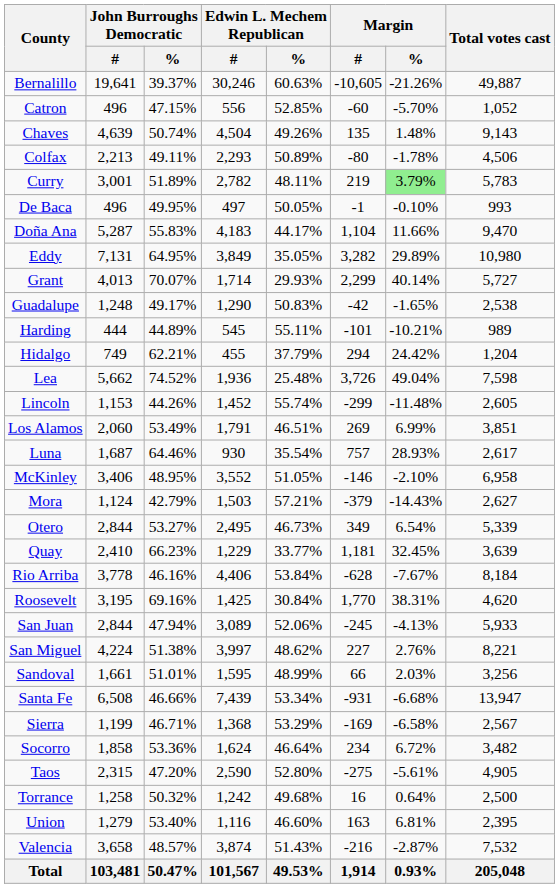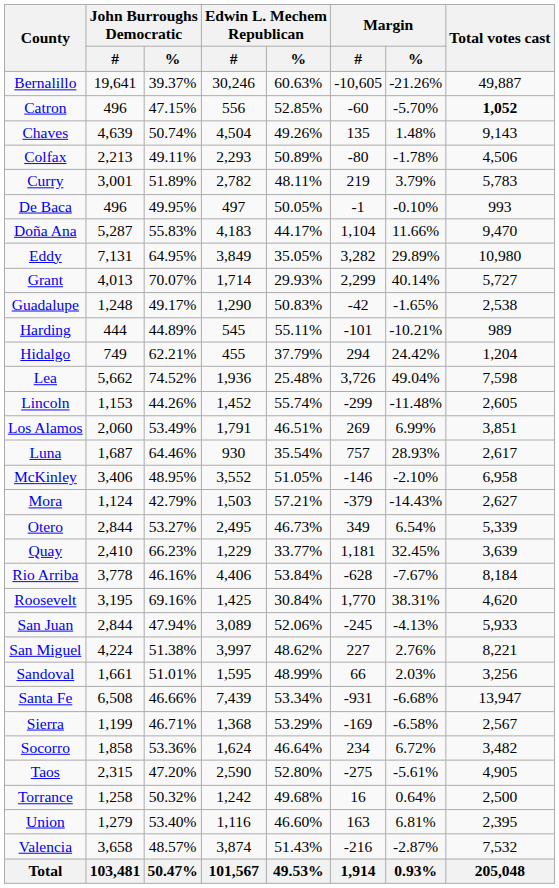Catron | Total votes cast: normal -> bold
Curry | Margin / %: lightgreen background -> no background
